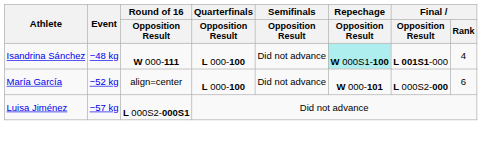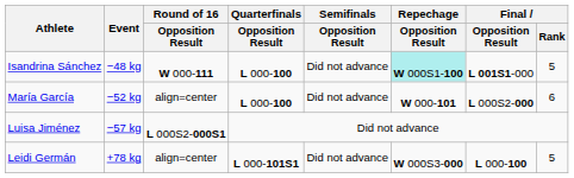Isandrina Sánchez | Final / Rank: 4 -> 5
+ row: Leidi Germán | +78 kg | align=center | L 000-101S1 | Did not advance | W 000S3-000 | L 000-100 | 5
